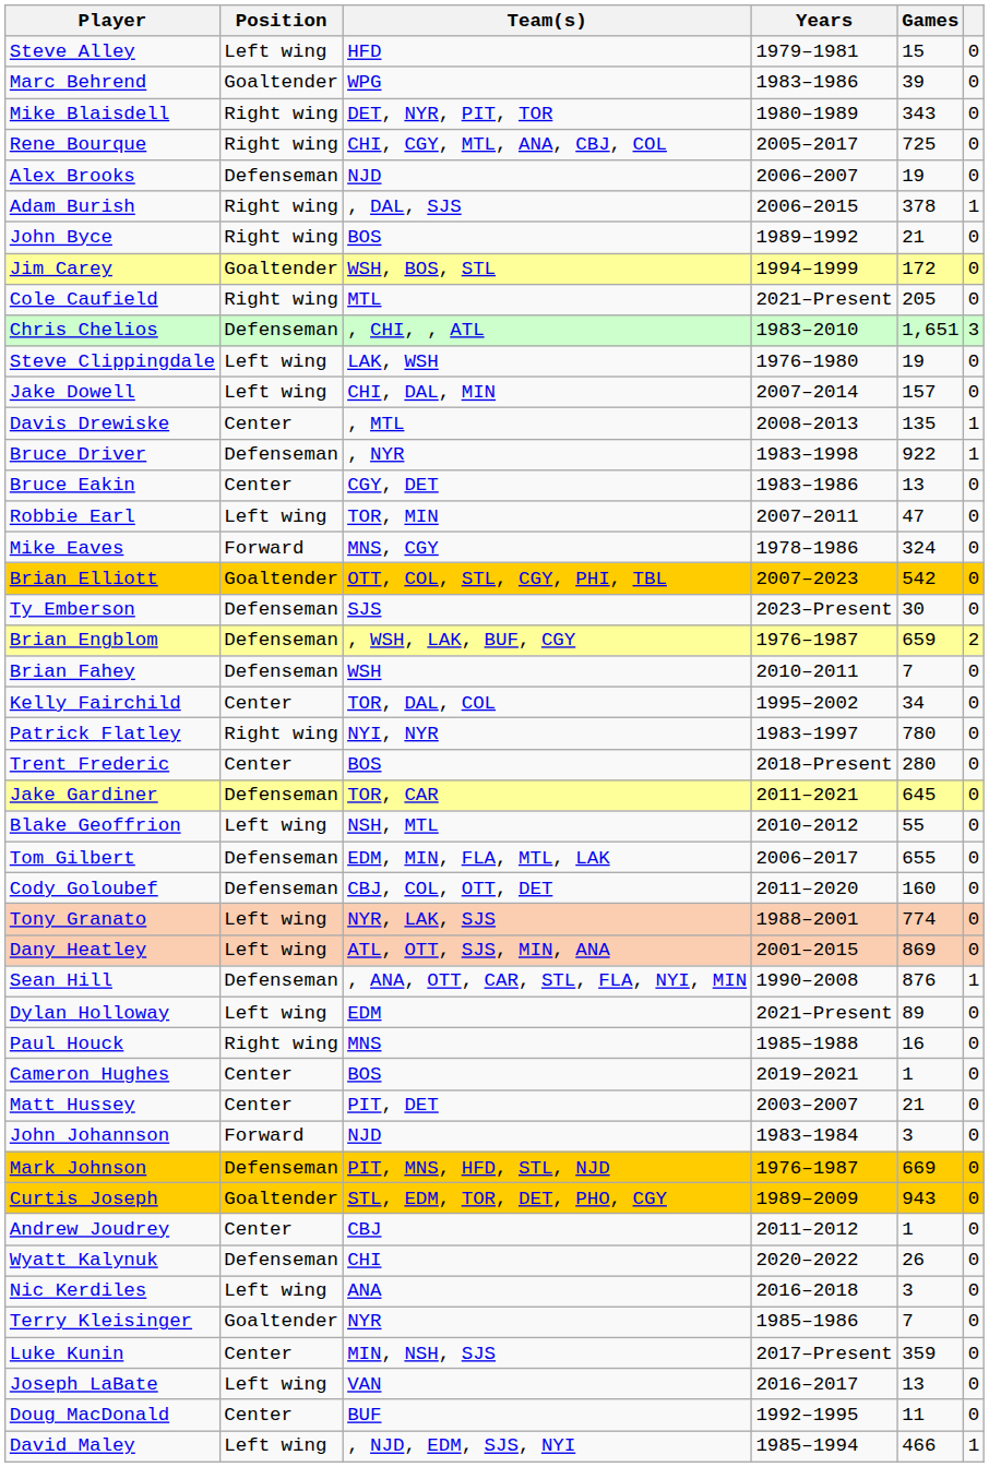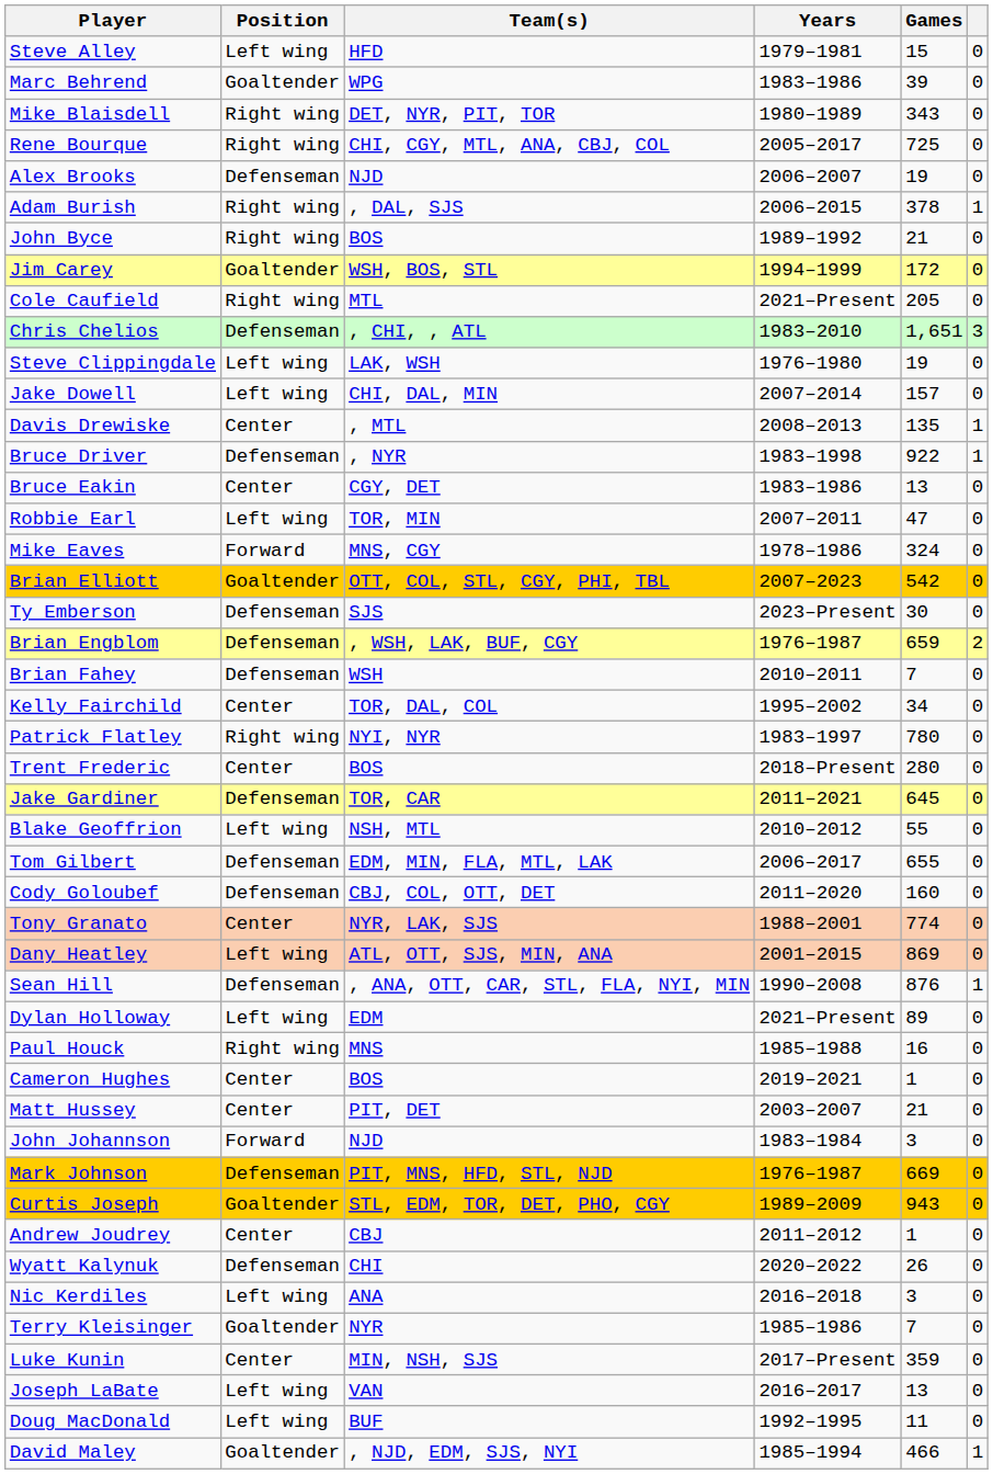Tony Granato | Position: Left wing -> Center
Doug MacDonald | Position: Center -> Left wing
David Maley | Position: Left wing -> Goaltender
